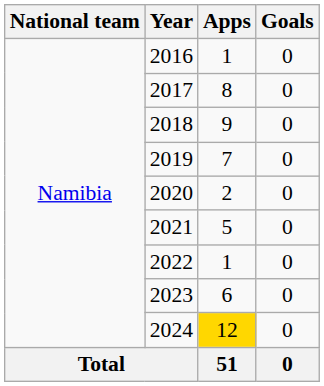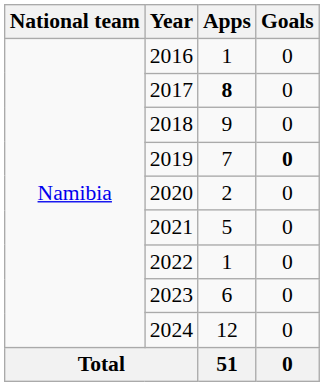2017 | Apps: normal -> bold
2019 | Goals: normal -> bold
2024 | Apps: gold background -> no background
